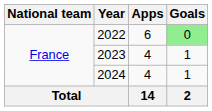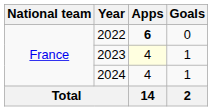2022 | Apps: normal -> bold
2022 | Goals: lightgreen background -> no background
2023 | Apps: no background -> lightyellow background
